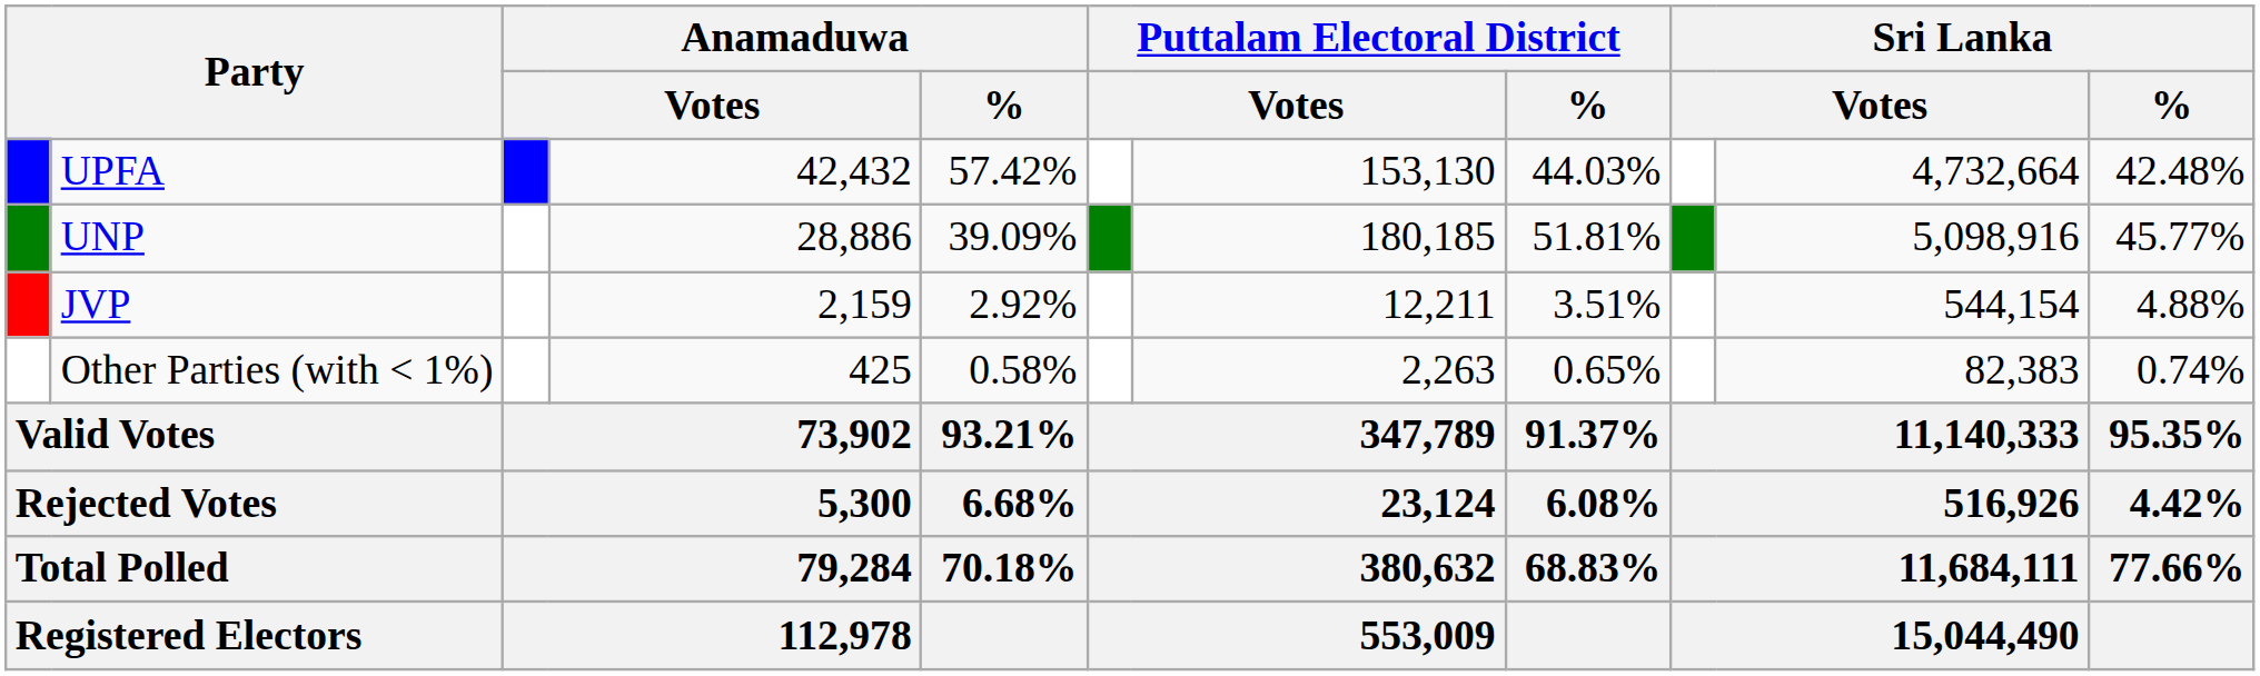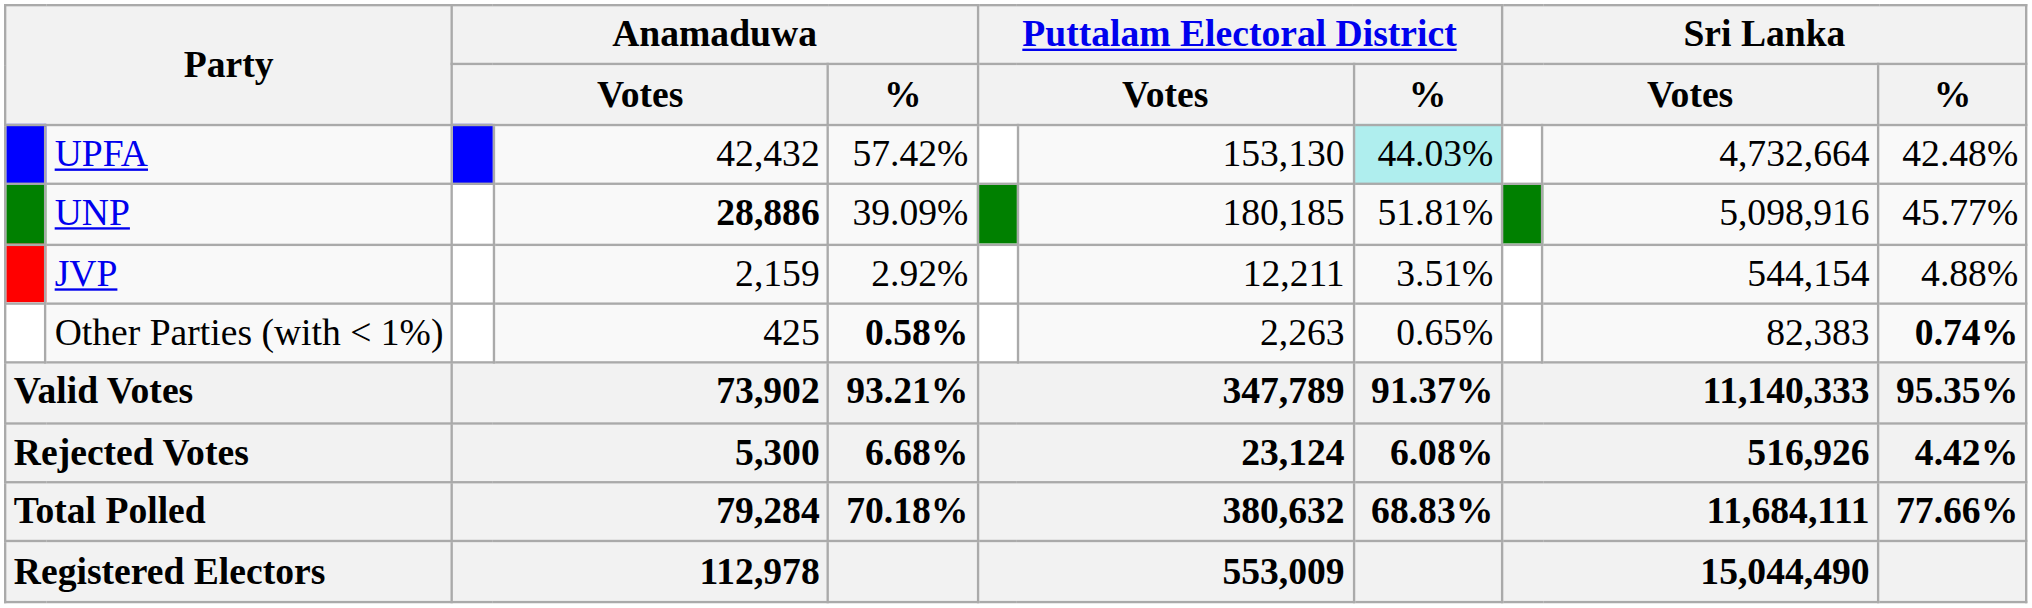UPFA | Puttalam Electoral District / %: no background -> paleturquoise background
UNP | column 4: normal -> bold
Other Parties (with < 1%) | Anamaduwa / %: normal -> bold
Other Parties (with < 1%) | Sri Lanka / %: normal -> bold
